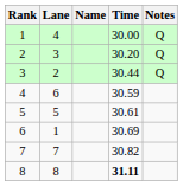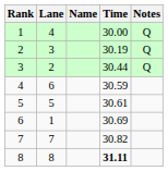row 3 | Time: 30.20 -> 30.19
